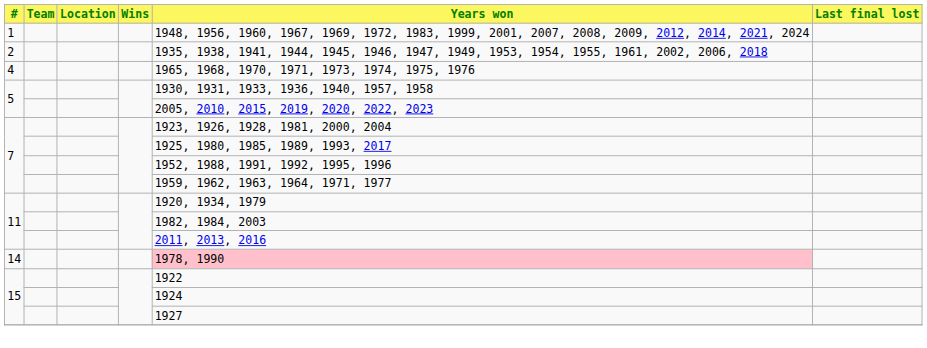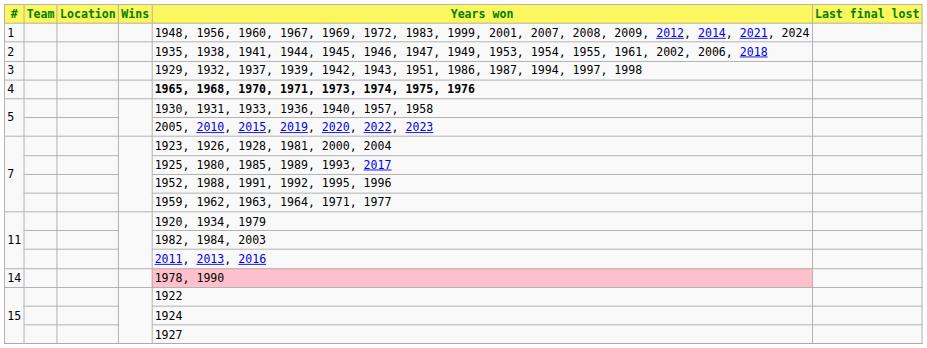+ row: 3 | 1929, 1932, 1937, 1939, 1942, 1943, 1951, 1986, 1987, 1994, 1997, 1998
4 | Years won: normal -> bold
